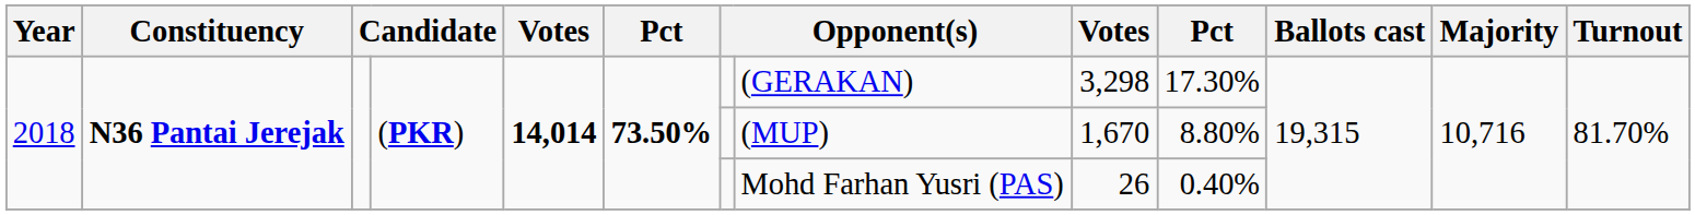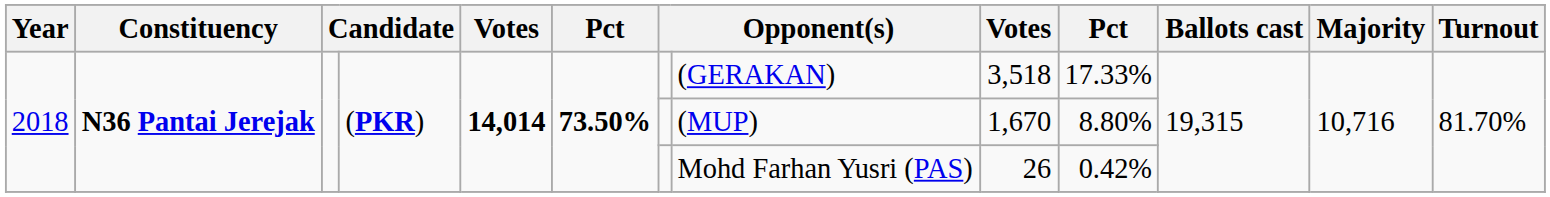row 2 | column 9: 3,298 -> 3,518
row 2 | column 10: 17.30% -> 17.33%
row 4 | column 10: 0.40% -> 0.42%
